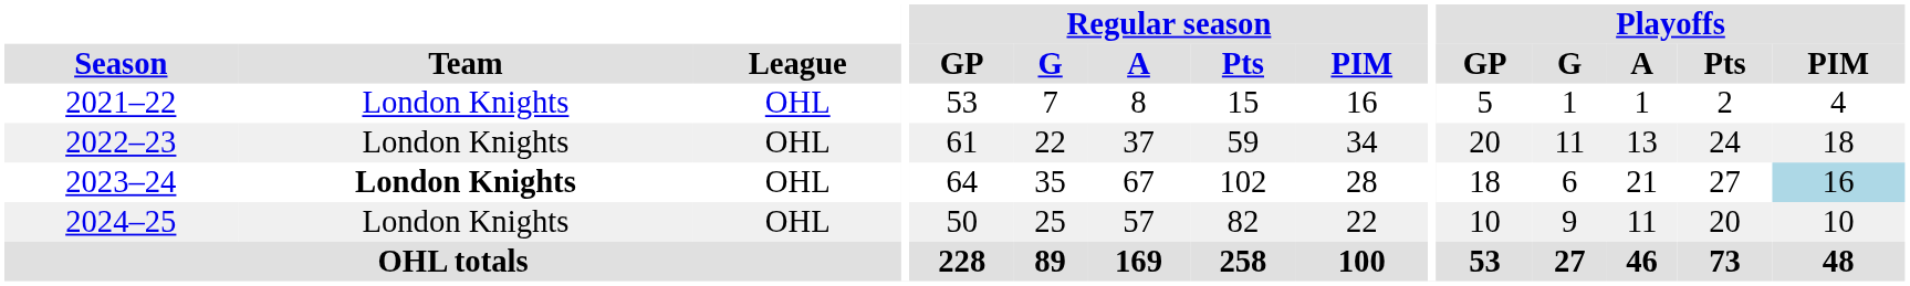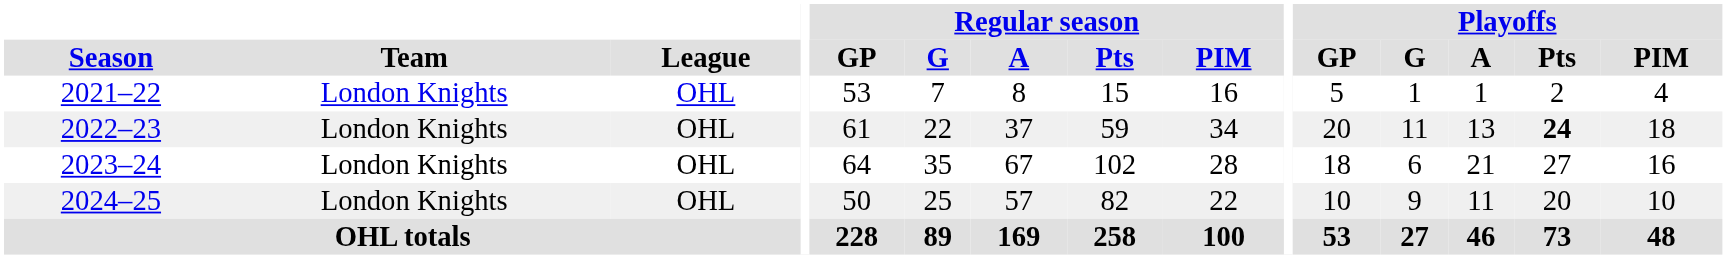2022–23 | Playoffs / Pts: normal -> bold
2023–24 | Team: bold -> normal
2023–24 | Playoffs / PIM: lightblue background -> no background
